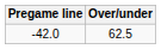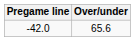-42.0 | Over/under: 62.5 -> 65.6
